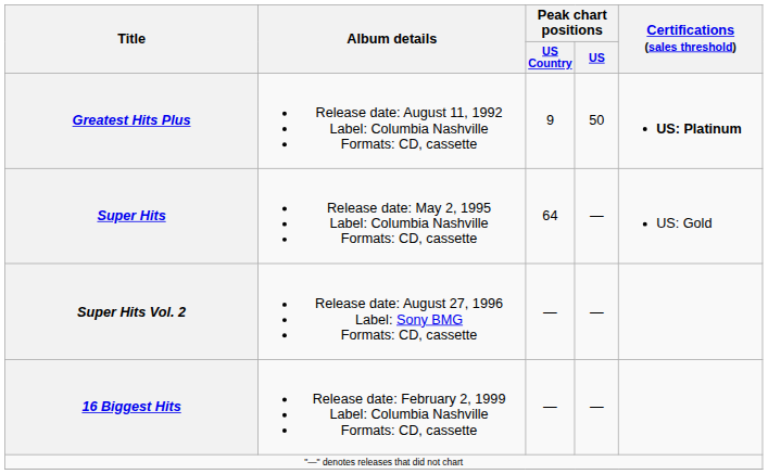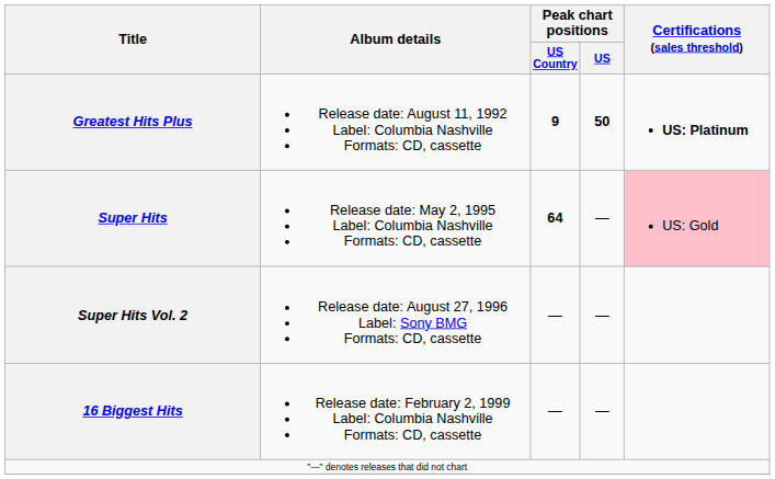Greatest Hits Plus | Peak chart positions / US Country: normal -> bold
Greatest Hits Plus | Peak chart positions / US: normal -> bold
Super Hits | Peak chart positions / US Country: normal -> bold
Super Hits | Certifications (sales threshold): no background -> pink background
